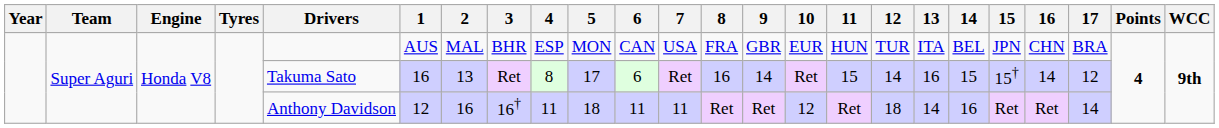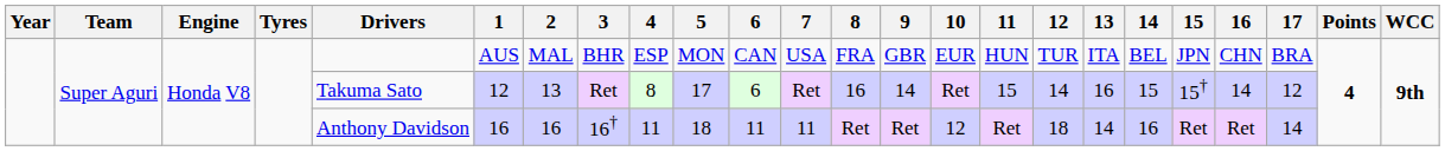row 3 | 1: 16 -> 12
row 4 | 1: 12 -> 16
